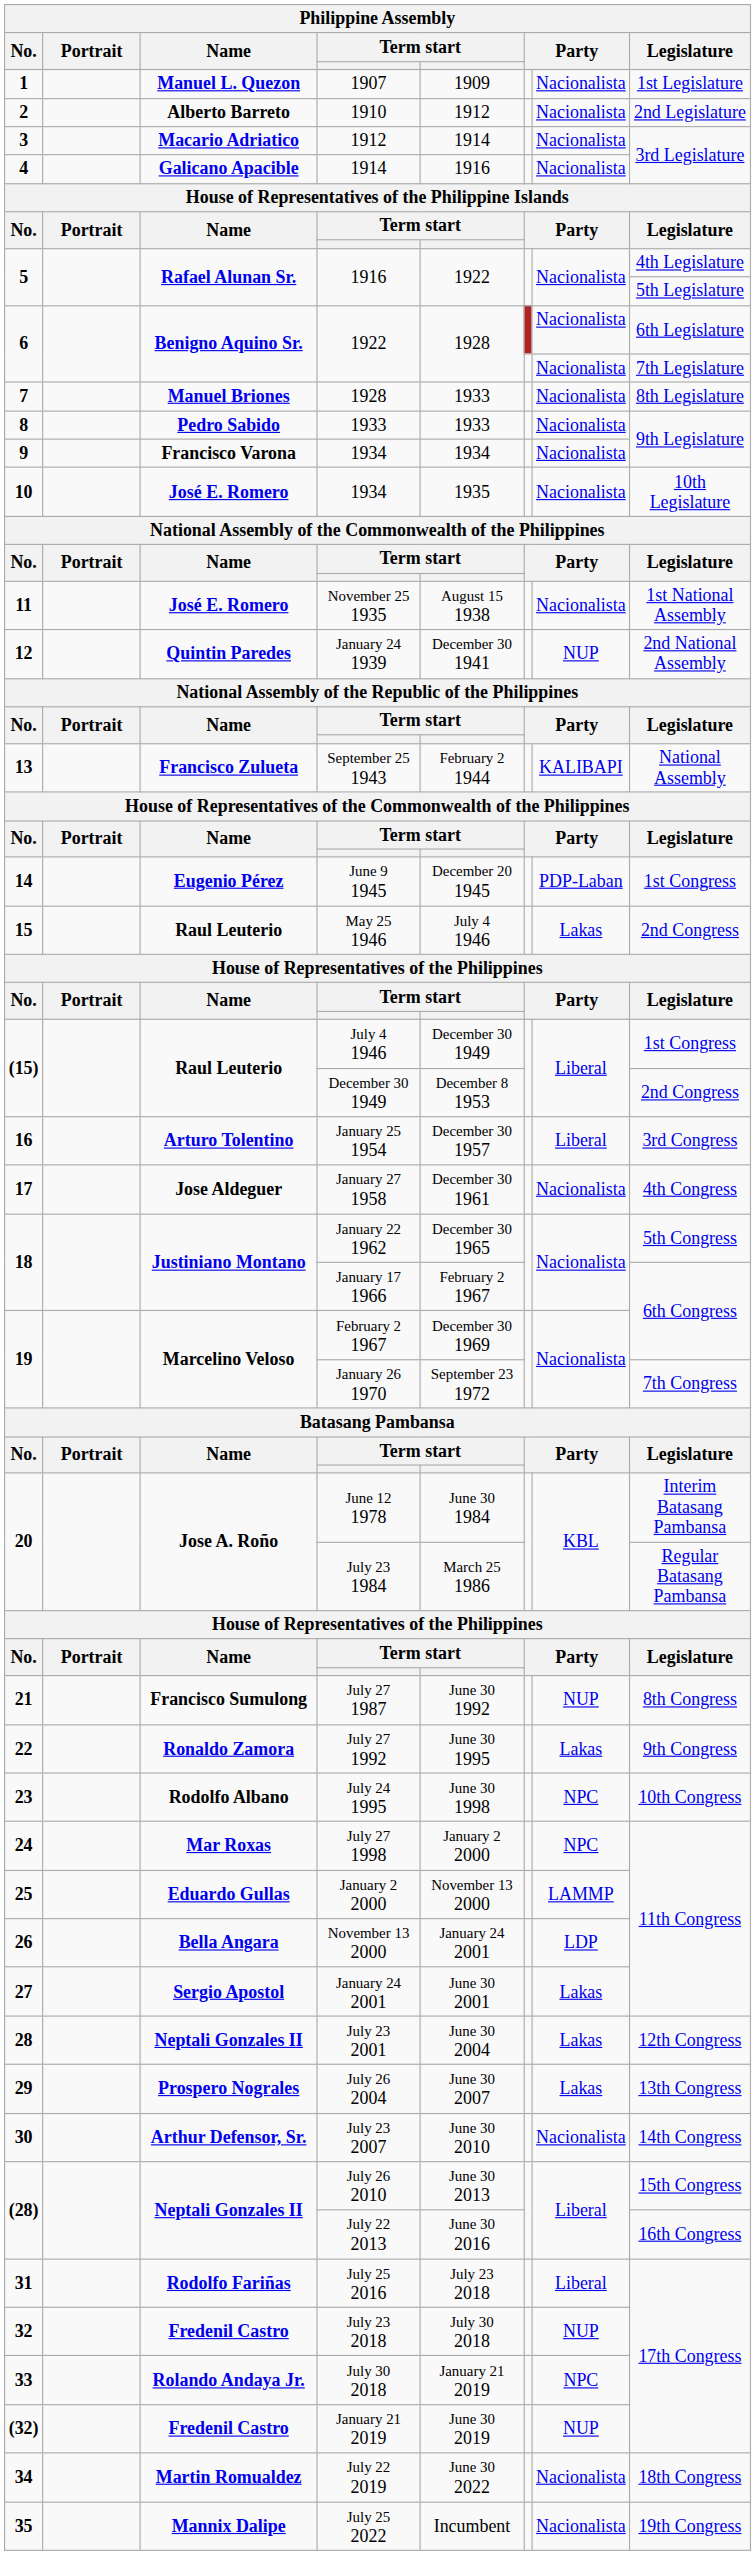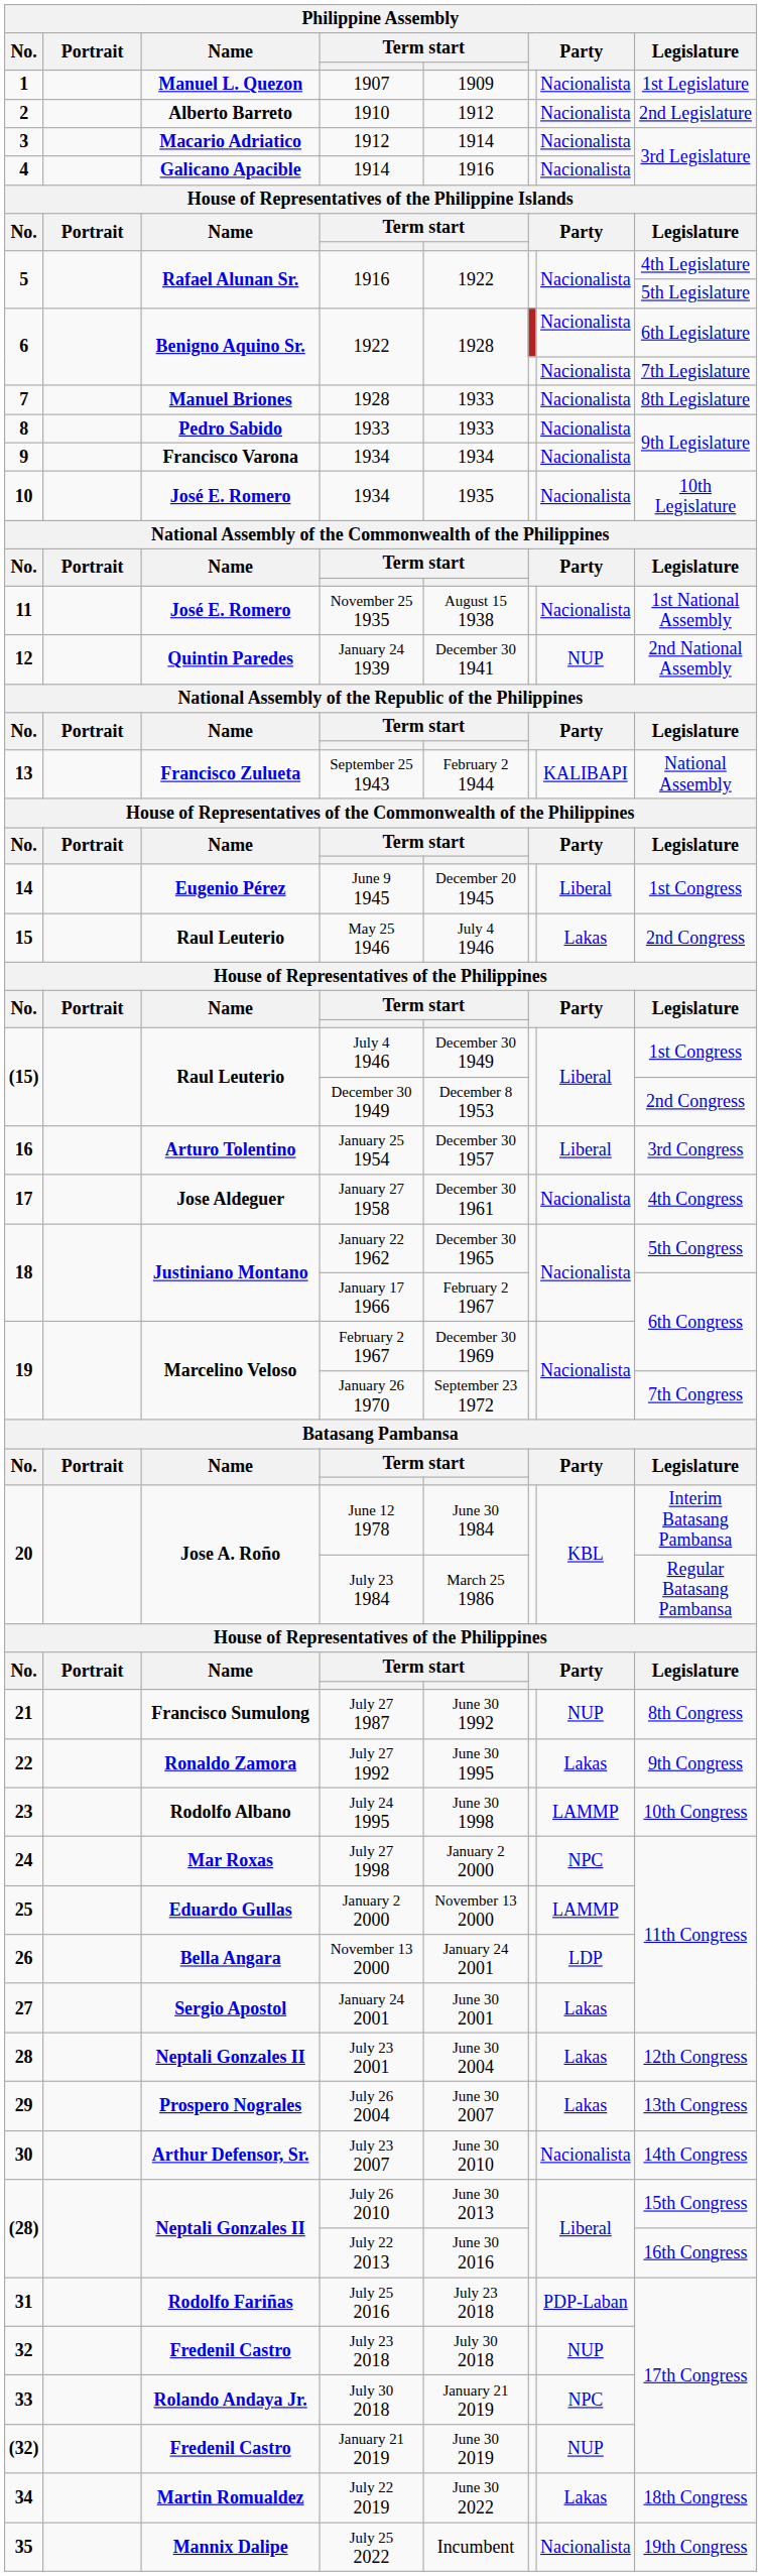June 9 1945 | column 7: PDP-Laban -> Liberal
July 24 1995 | column 7: NPC -> LAMMP
July 25 2016 | column 7: Liberal -> PDP-Laban
July 22 2019 | column 7: Nacionalista -> Lakas
